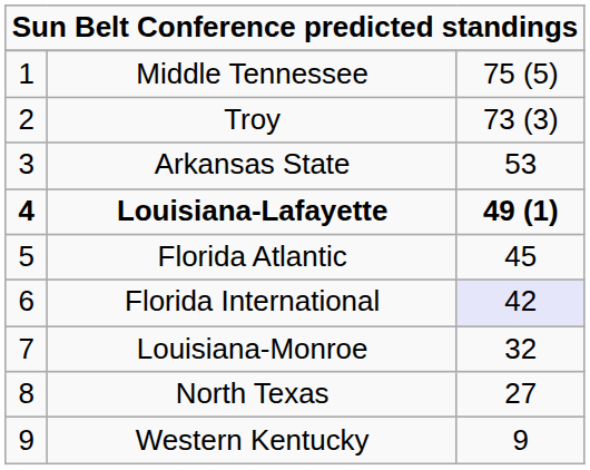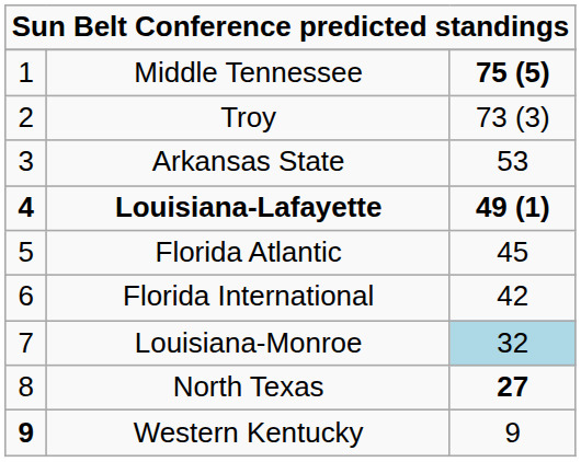Middle Tennessee | column 3: normal -> bold
Florida International | column 3: lavender background -> no background
Louisiana-Monroe | column 3: no background -> lightblue background
North Texas | column 3: normal -> bold
Western Kentucky | column 1: normal -> bold
